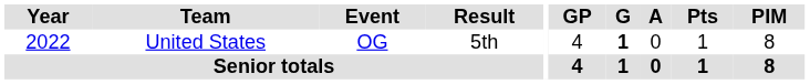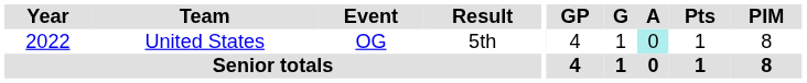United States | G: bold -> normal
United States | A: no background -> paleturquoise background
